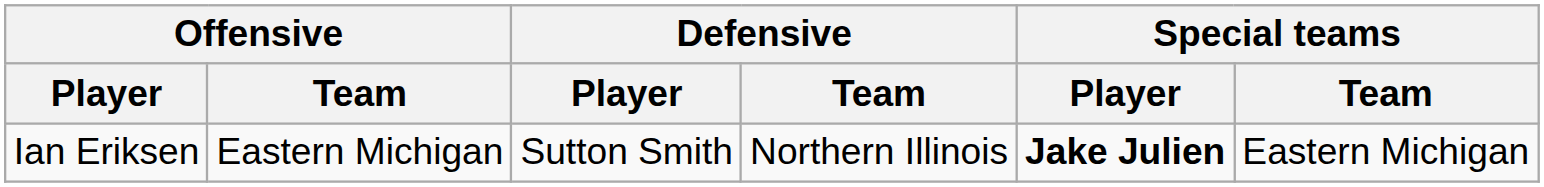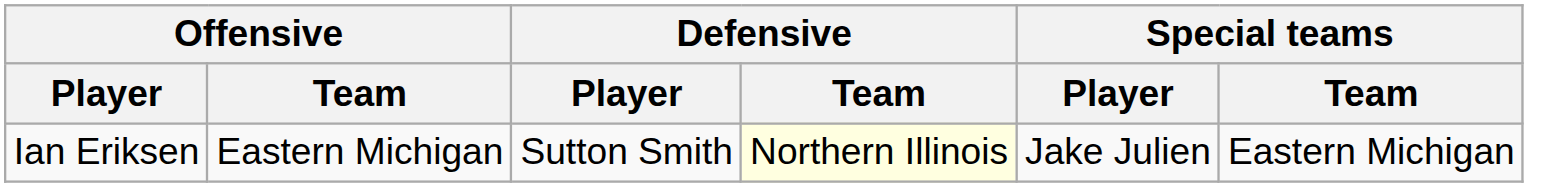Ian Eriksen | Defensive / Team: no background -> lightyellow background
Ian Eriksen | Special teams / Player: bold -> normal
